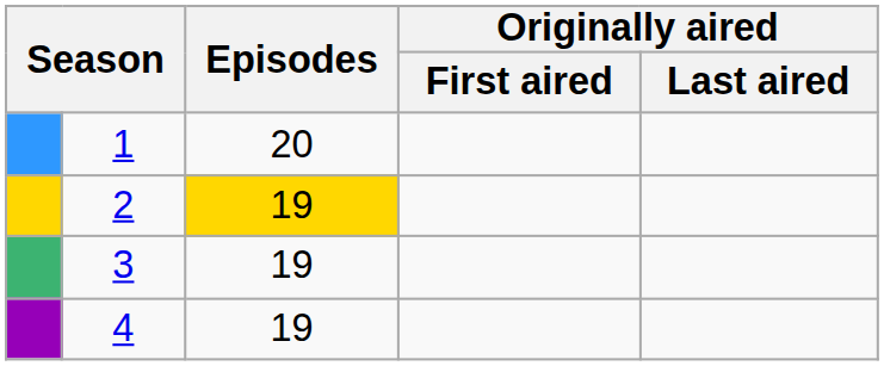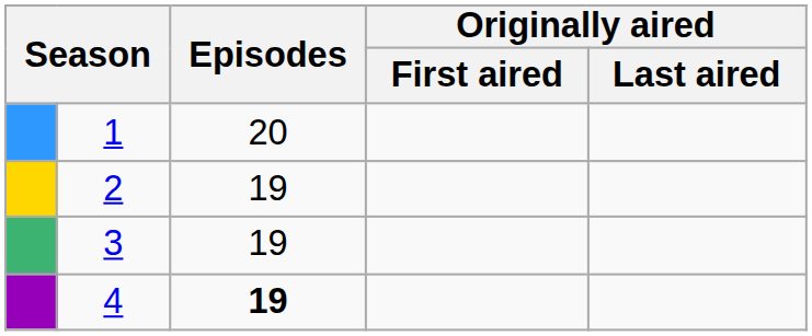2 | Episodes: gold background -> no background
4 | Episodes: normal -> bold
